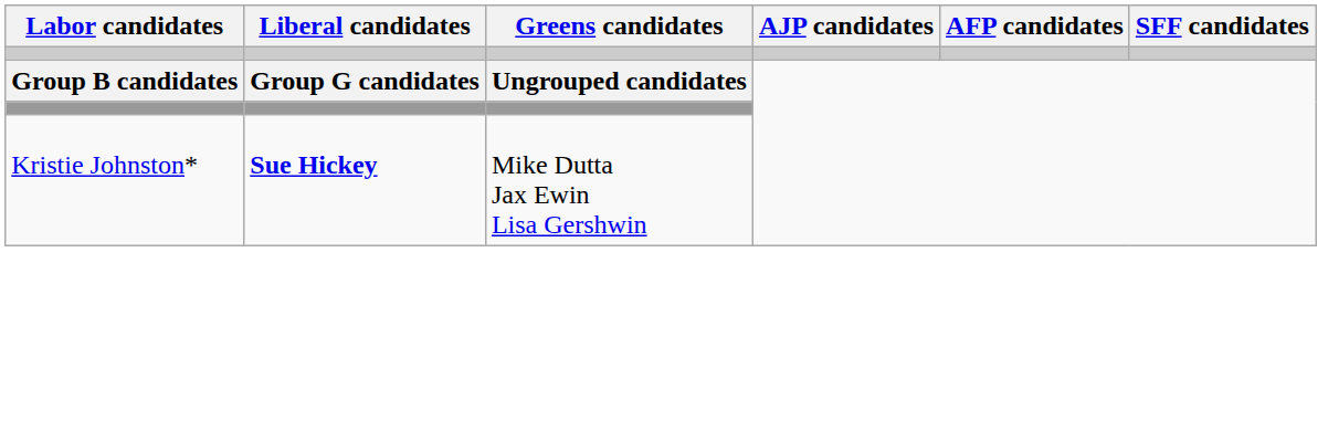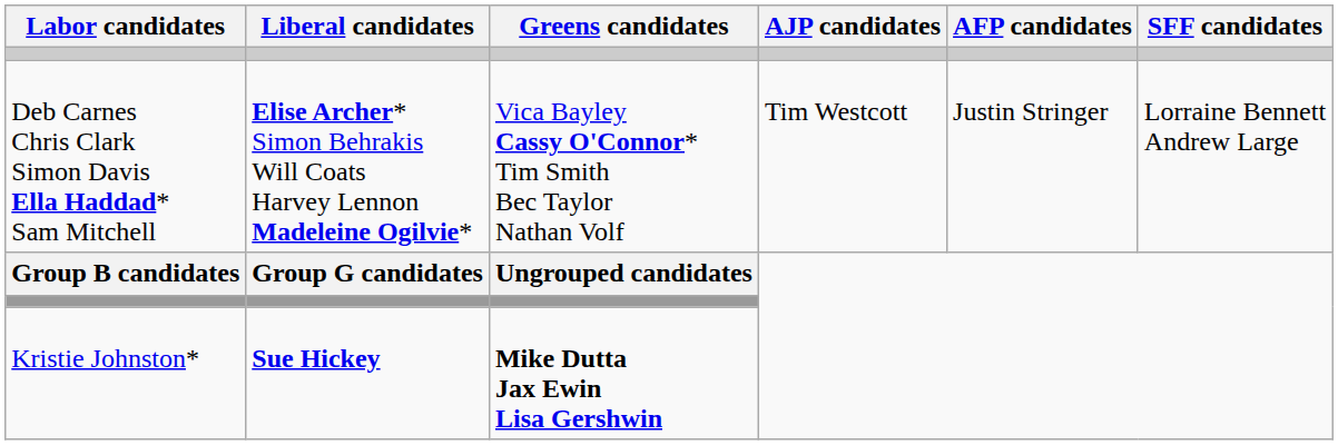+ row: Deb Carnes Chris Clark Simon Davis Ella Haddad* Sam Mitchell | Elise Archer* Simon Behrakis Will Coats Harvey Lennon Madeleine Ogilvie* | Vica Bayley Cassy O'Connor* Tim Smith Bec Taylor Nathan Volf | Tim Westcott | Justin Stringer | Lorraine Bennett Andrew Large
Kristie Johnston* | Greens candidates: normal -> bold
